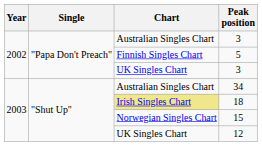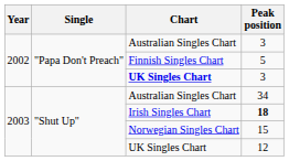UK Singles Chart / 3 | Chart: normal -> bold
18 | Chart: khaki background -> no background
18 | Peak position: normal -> bold
